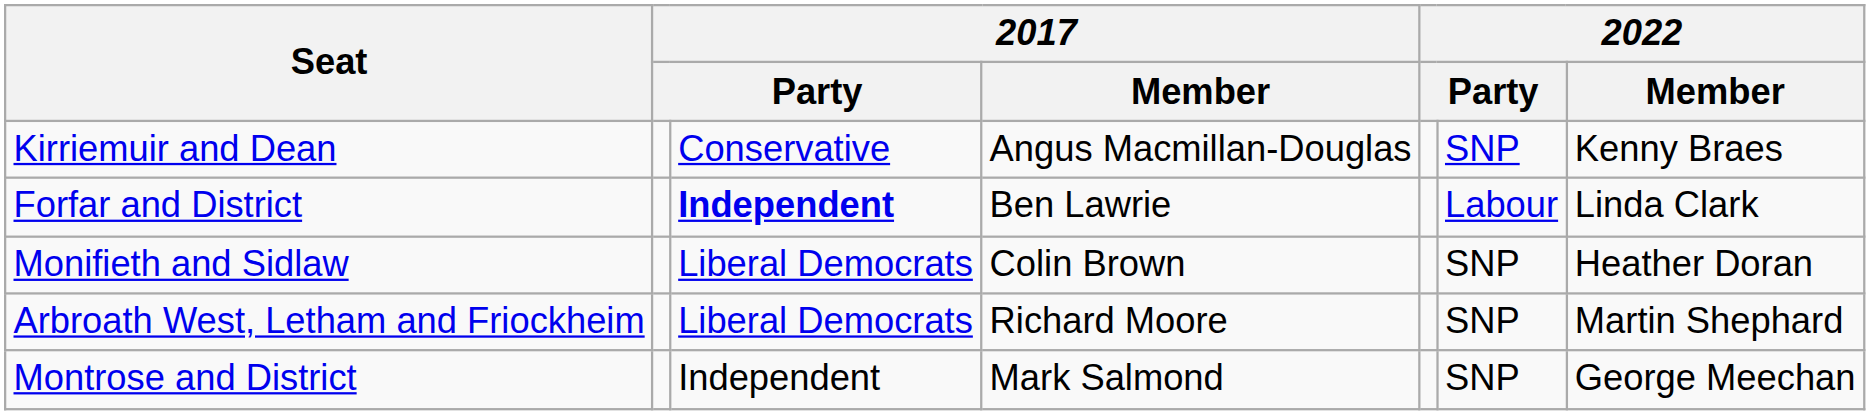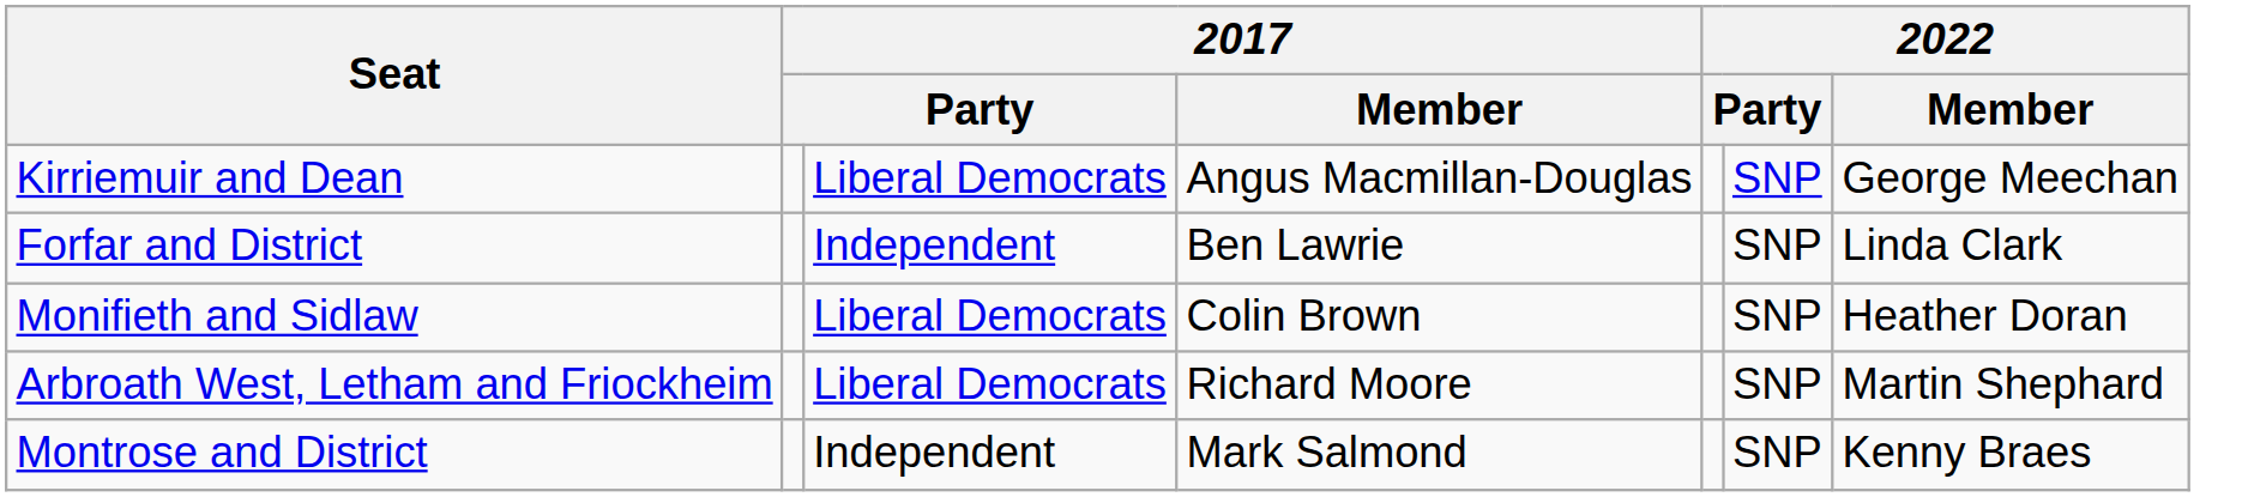Kirriemuir and Dean | column 3: Conservative -> Liberal Democrats
Kirriemuir and Dean | 2022 / Member: Kenny Braes -> George Meechan
Forfar and District | column 3: bold -> normal
Forfar and District | column 6: Labour -> SNP
Montrose and District | 2022 / Member: George Meechan -> Kenny Braes
